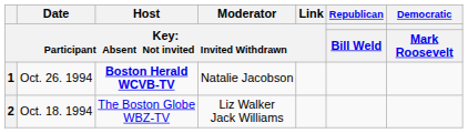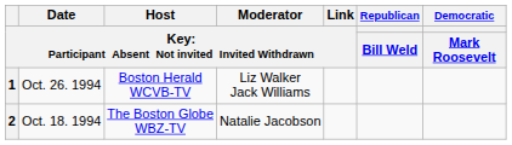1 | column 3: bold -> normal
1 | column 4: Natalie Jacobson -> Liz Walker Jack Williams
2 | column 4: Liz Walker Jack Williams -> Natalie Jacobson
